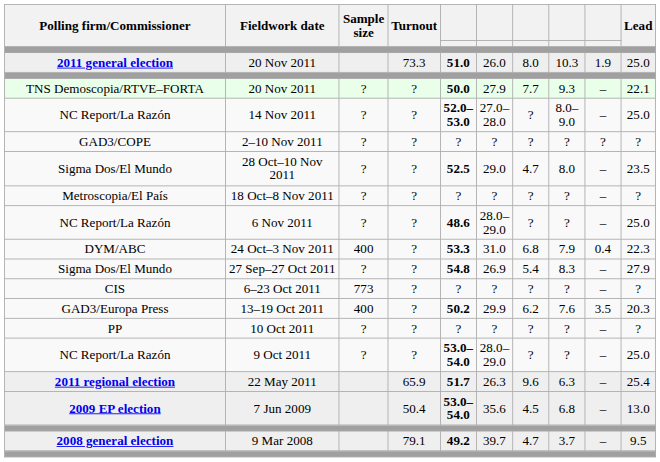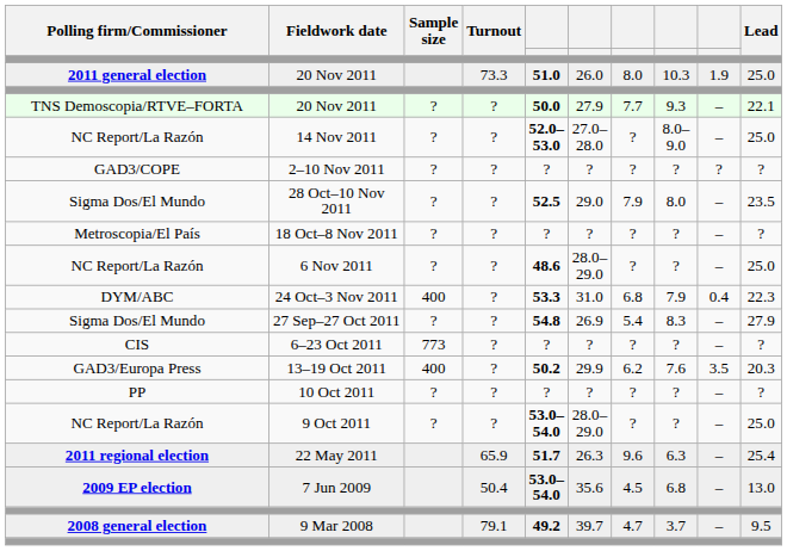28 Oct–10 Nov 2011 | column 7: 4.7 -> 7.9
